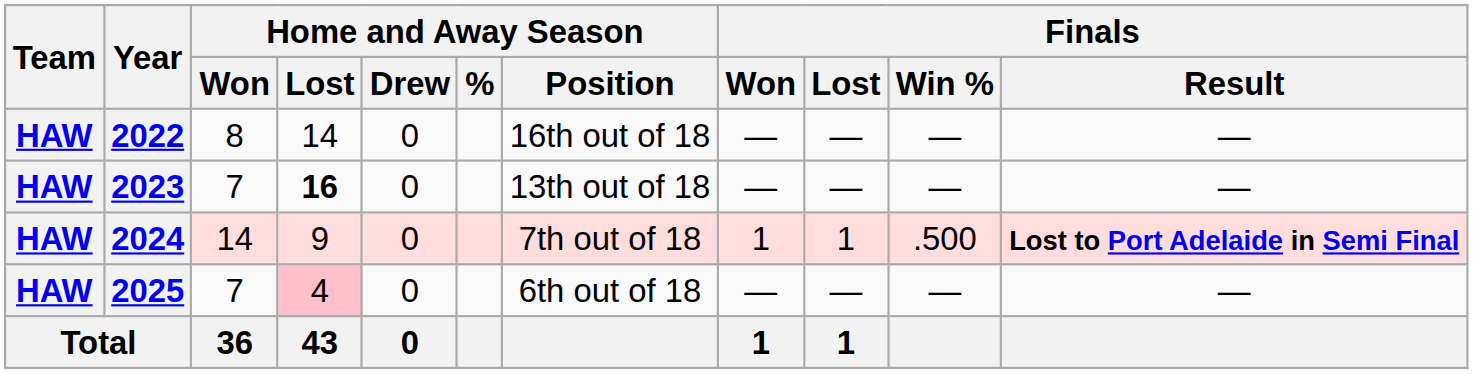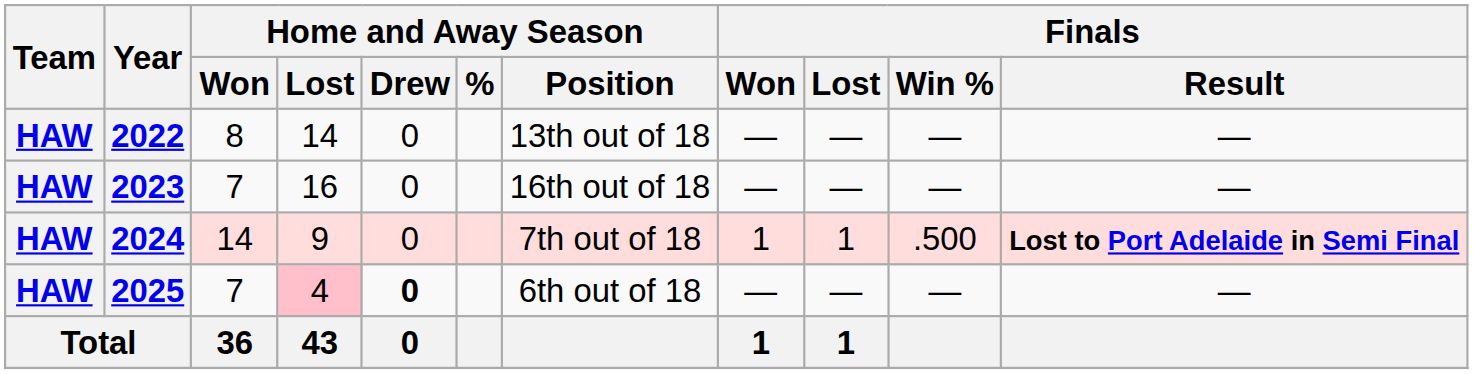2022 | Home and Away Season / Position: 16th out of 18 -> 13th out of 18
2023 | Home and Away Season / Lost: bold -> normal
2023 | Home and Away Season / Position: 13th out of 18 -> 16th out of 18
2025 | Home and Away Season / Drew: normal -> bold
